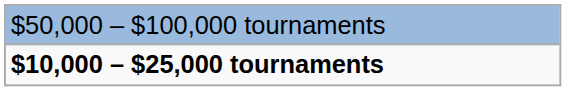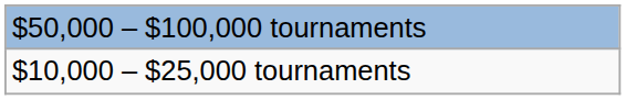row 2 | column 1: bold -> normal
